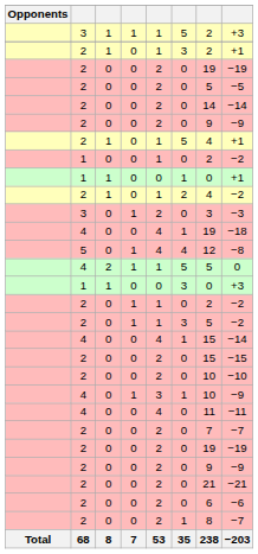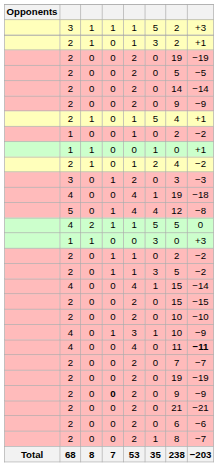row 23 | column 8: normal -> bold
row 26 | column 4: normal -> bold
